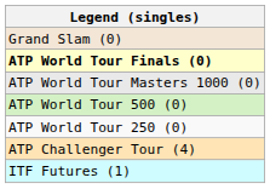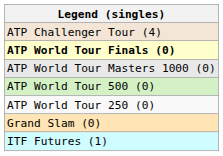row 2 | column 1: Grand Slam (0) -> ATP Challenger Tour (4)
row 7 | column 1: ATP Challenger Tour (4) -> Grand Slam (0)
